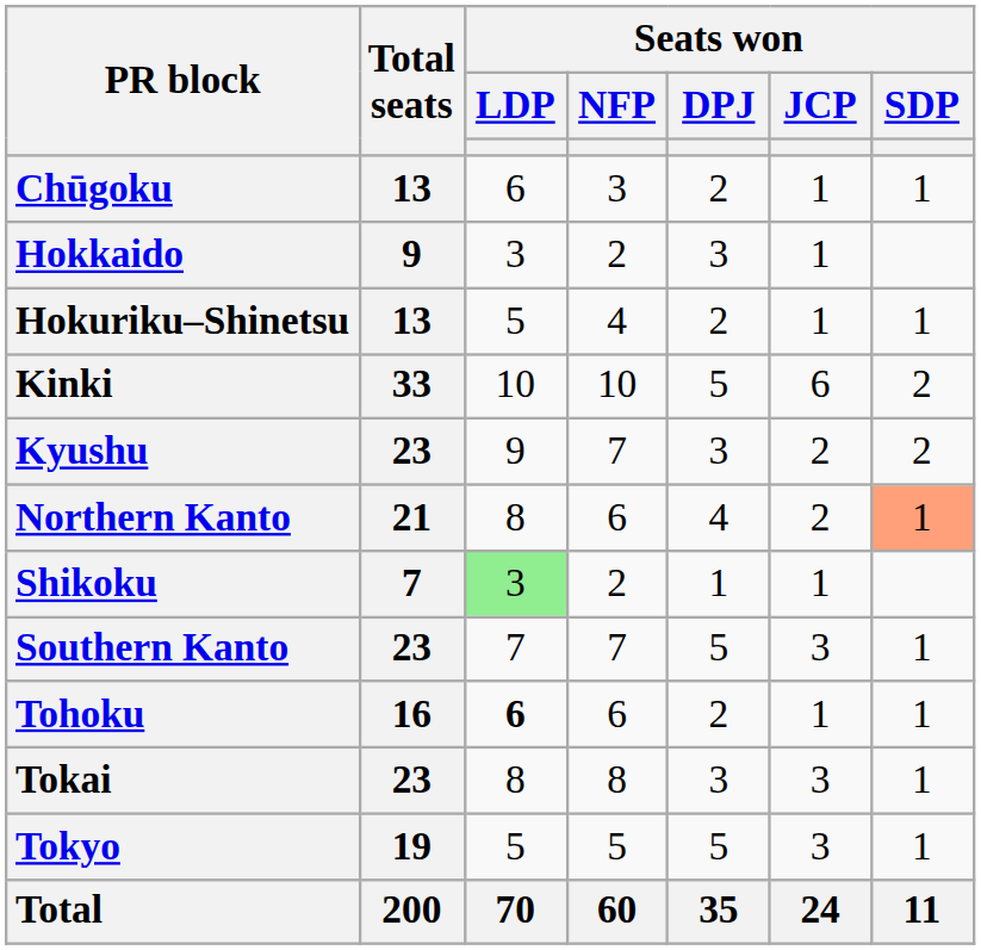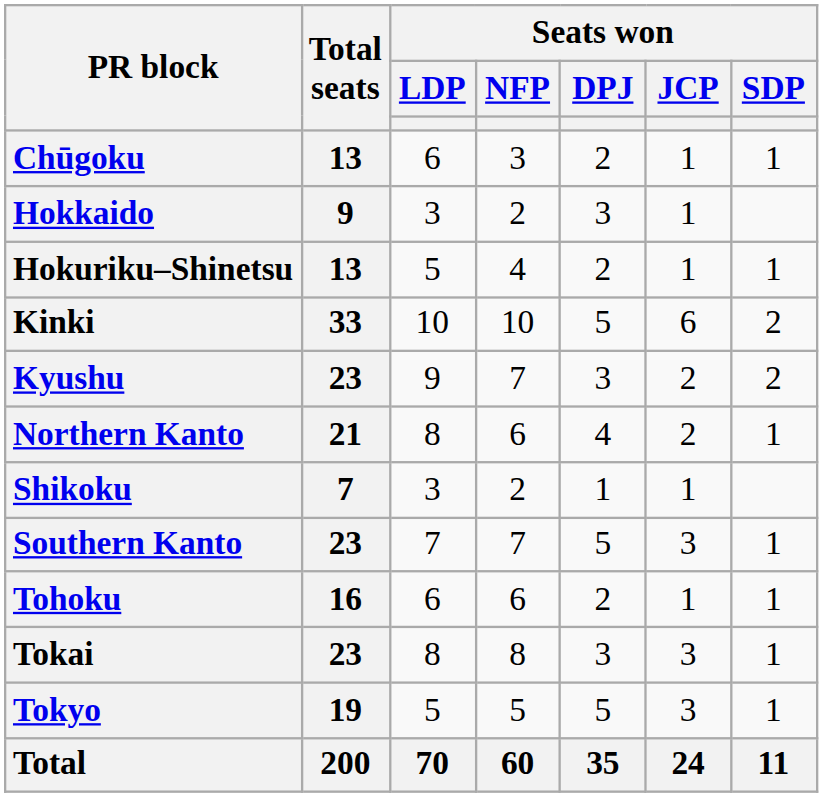Northern Kanto | Seats won / SDP: lightsalmon background -> no background
Shikoku | Seats won / LDP: lightgreen background -> no background
Tohoku | Seats won / LDP: bold -> normal
